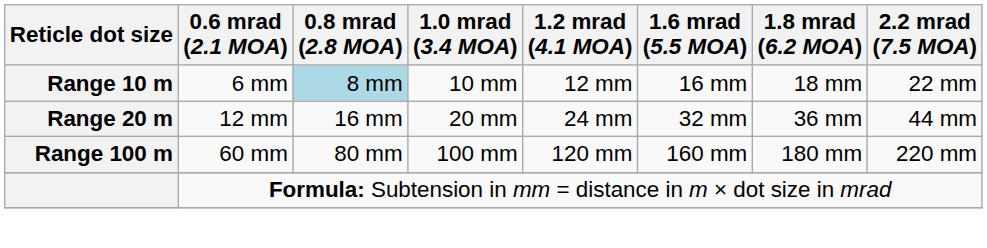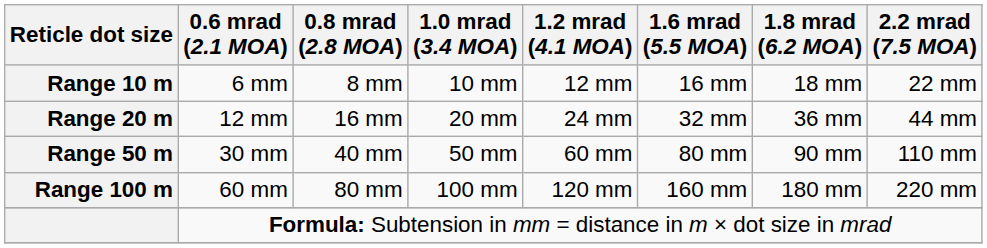Range 10 m | 0.8 mrad (2.8 MOA): lightblue background -> no background
+ row: Range 50 m | 30 mm | 40 mm | 50 mm | 60 mm | 80 mm | 90 mm | 110 mm
